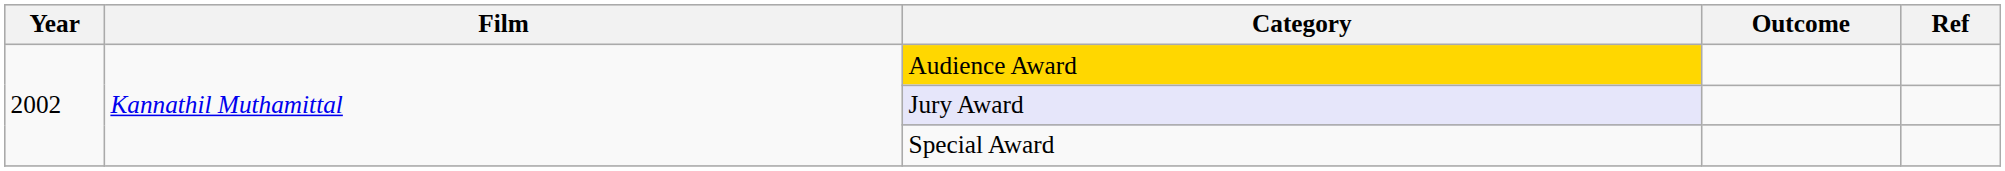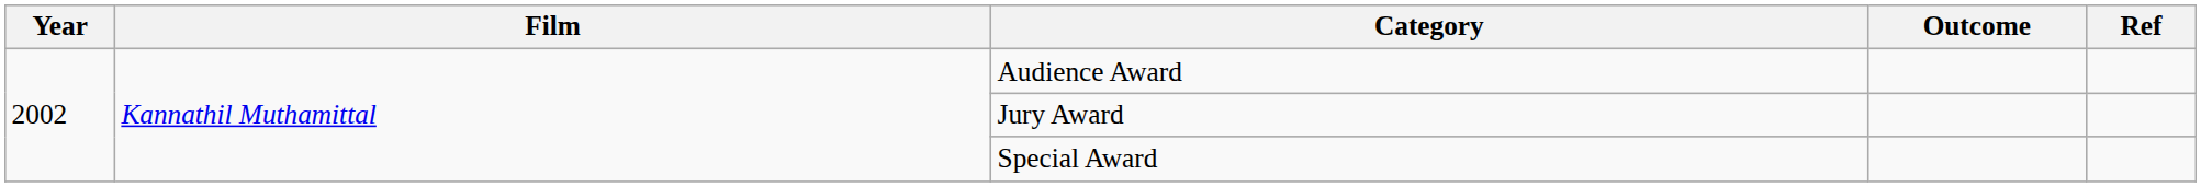Audience Award | Category: gold background -> no background
Jury Award | Category: lavender background -> no background
